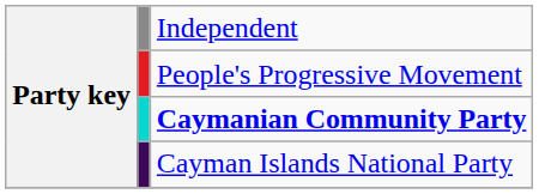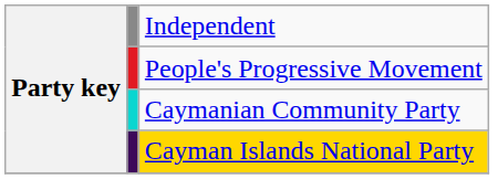Caymanian Community Party | column 3: bold -> normal
Cayman Islands National Party | column 3: no background -> gold background
